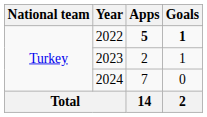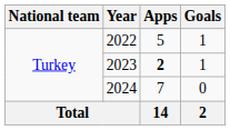2022 | Apps: bold -> normal
2022 | Goals: bold -> normal
2023 | Apps: normal -> bold
